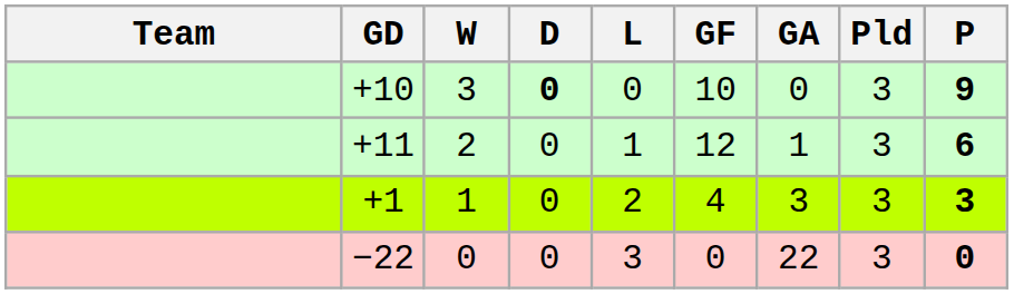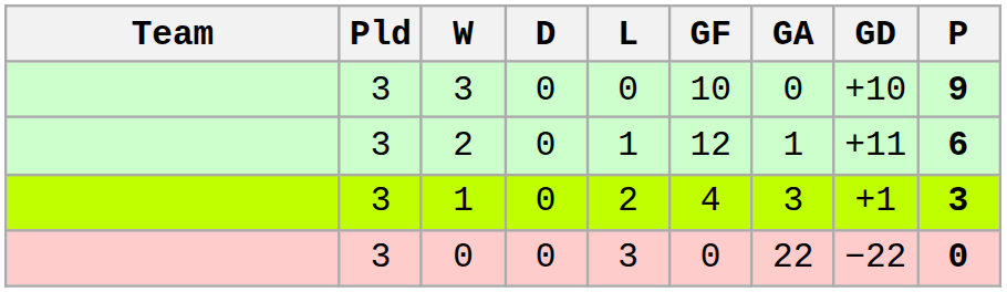columns swapped: Pld <-> GD
row 2 | D: bold -> normal
